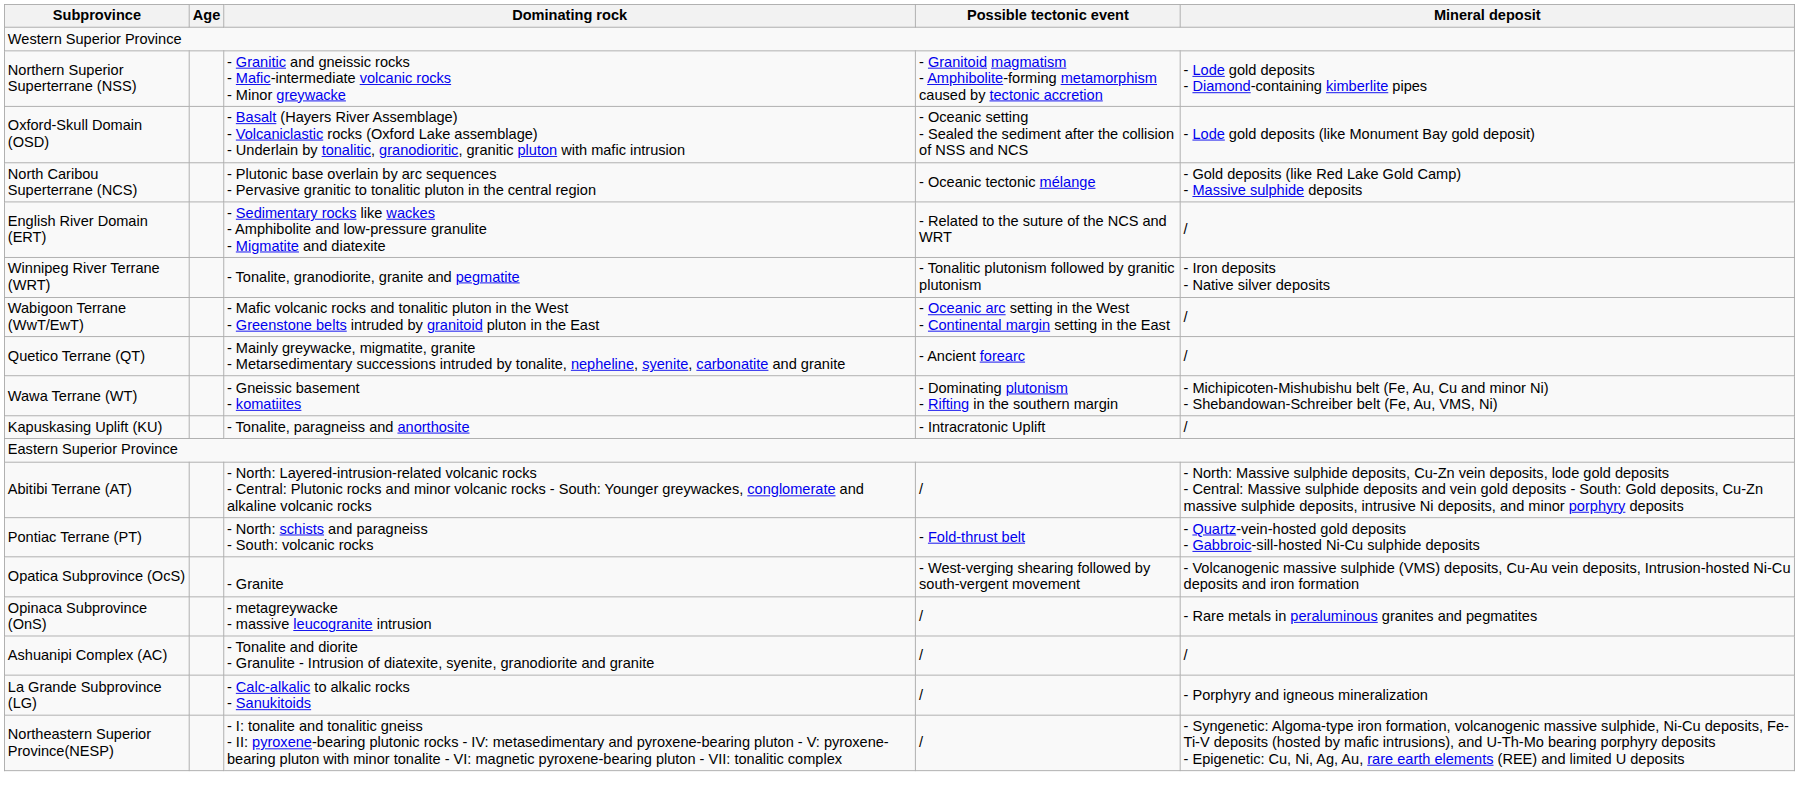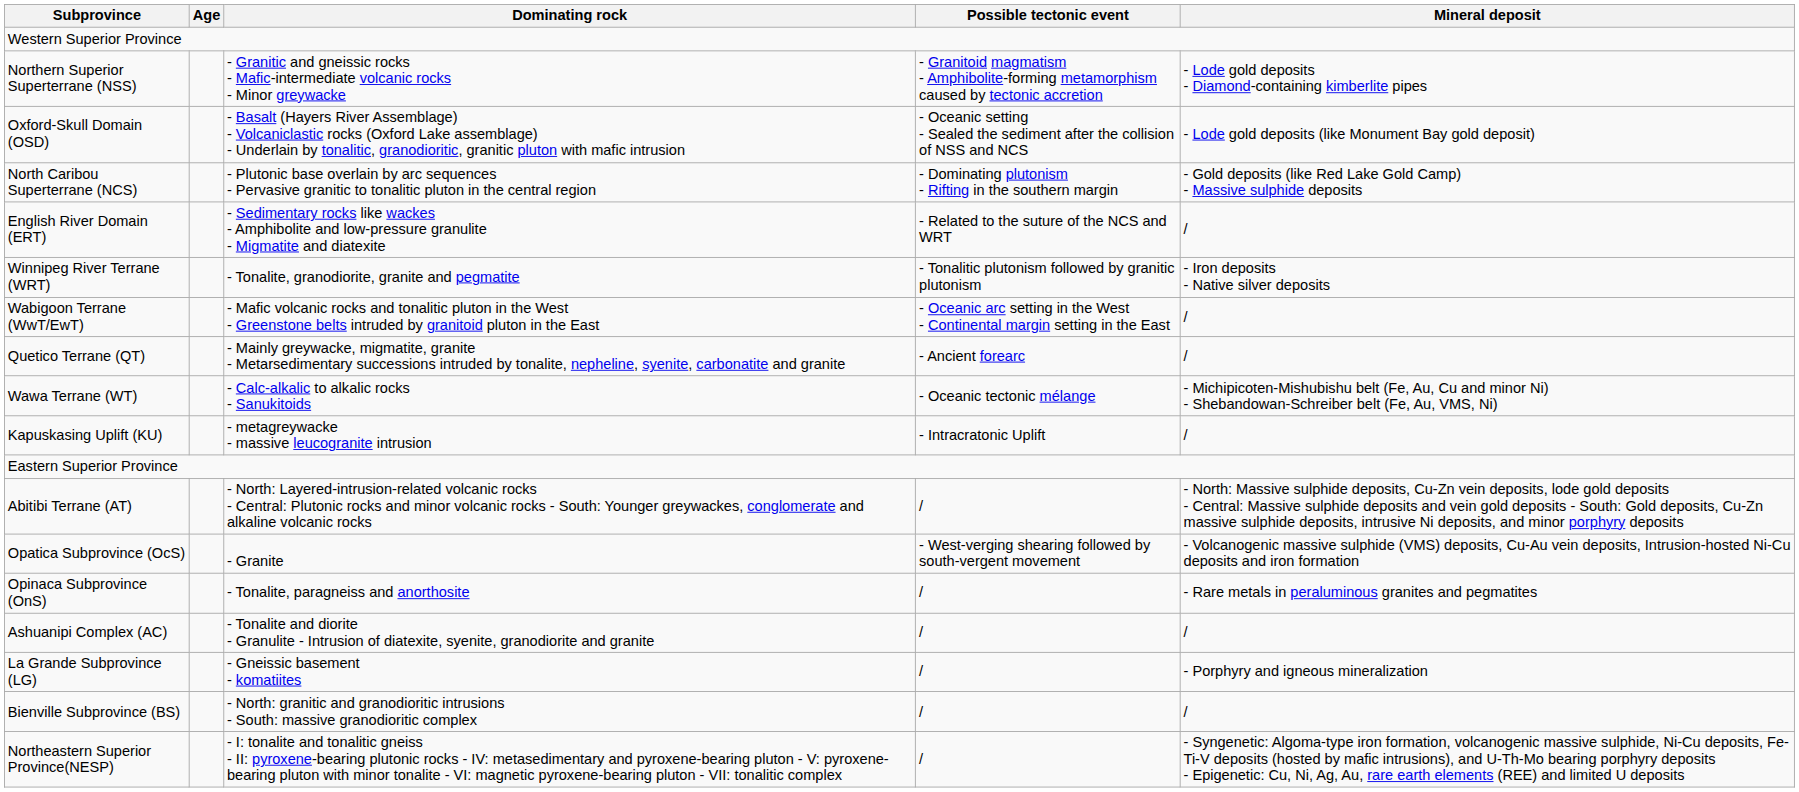North Caribou Superterrane (NCS) | Possible tectonic event: - Oceanic tectonic mélange -> - Dominating plutonism - Rifting in the southern margin
Wawa Terrane (WT) | Dominating rock: - Gneissic basement - komatiites -> - Calc-alkalic to alkalic rocks - Sanukitoids
Wawa Terrane (WT) | Possible tectonic event: - Dominating plutonism - Rifting in the southern margin -> - Oceanic tectonic mélange
Kapuskasing Uplift (KU) | Dominating rock: - Tonalite, paragneiss and anorthosite -> - metagreywacke - massive leucogranite intrusion
- row: Pontiac Terrane (PT) | - North: schists and paragneiss - South: volcanic rocks | - Fold-thrust belt | - Quartz-vein-hosted gold deposits - Gabbroic-sill-hosted Ni-Cu sulphide deposits
Opinaca Subprovince (OnS) | Dominating rock: - metagreywacke - massive leucogranite intrusion -> - Tonalite, paragneiss and anorthosite
La Grande Subprovince (LG) | Dominating rock: - Calc-alkalic to alkalic rocks - Sanukitoids -> - Gneissic basement - komatiites
+ row: Bienville Subprovince (BS) | - North: granitic and granodioritic intrusions - South: massive granodioritic complex | / | /
